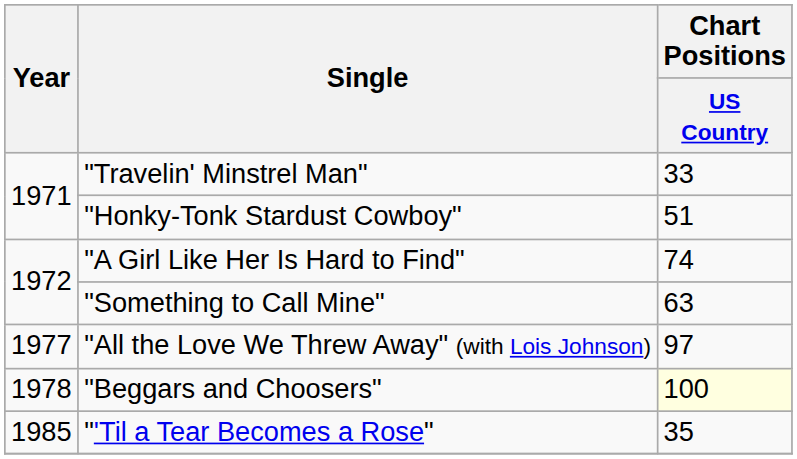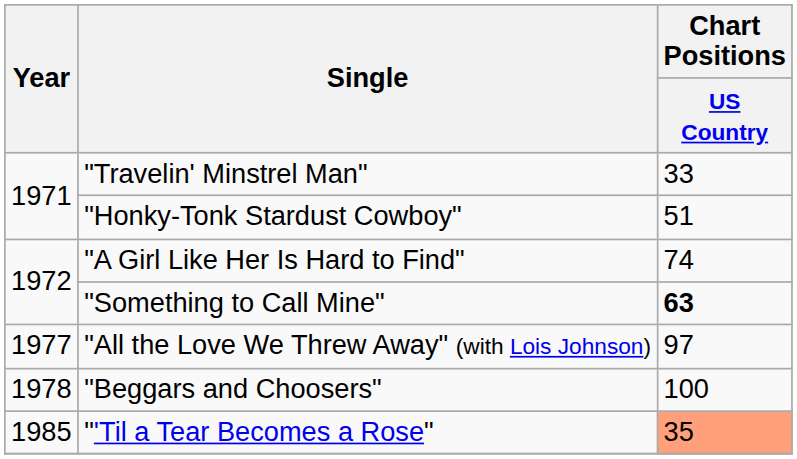"Something to Call Mine" | Chart Positions / US Country: normal -> bold
"Beggars and Choosers" | Chart Positions / US Country: lightyellow background -> no background
"'Til a Tear Becomes a Rose" | Chart Positions / US Country: no background -> lightsalmon background
